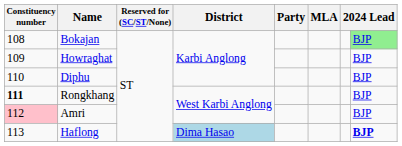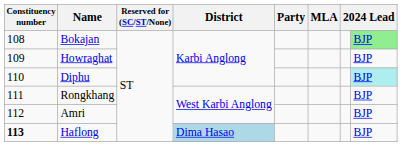Diphu | column 8: no background -> paleturquoise background
Rongkhang | Constituency number: bold -> normal
Amri | Constituency number: pink background -> no background
Haflong | Constituency number: normal -> bold
Haflong | column 8: bold -> normal
